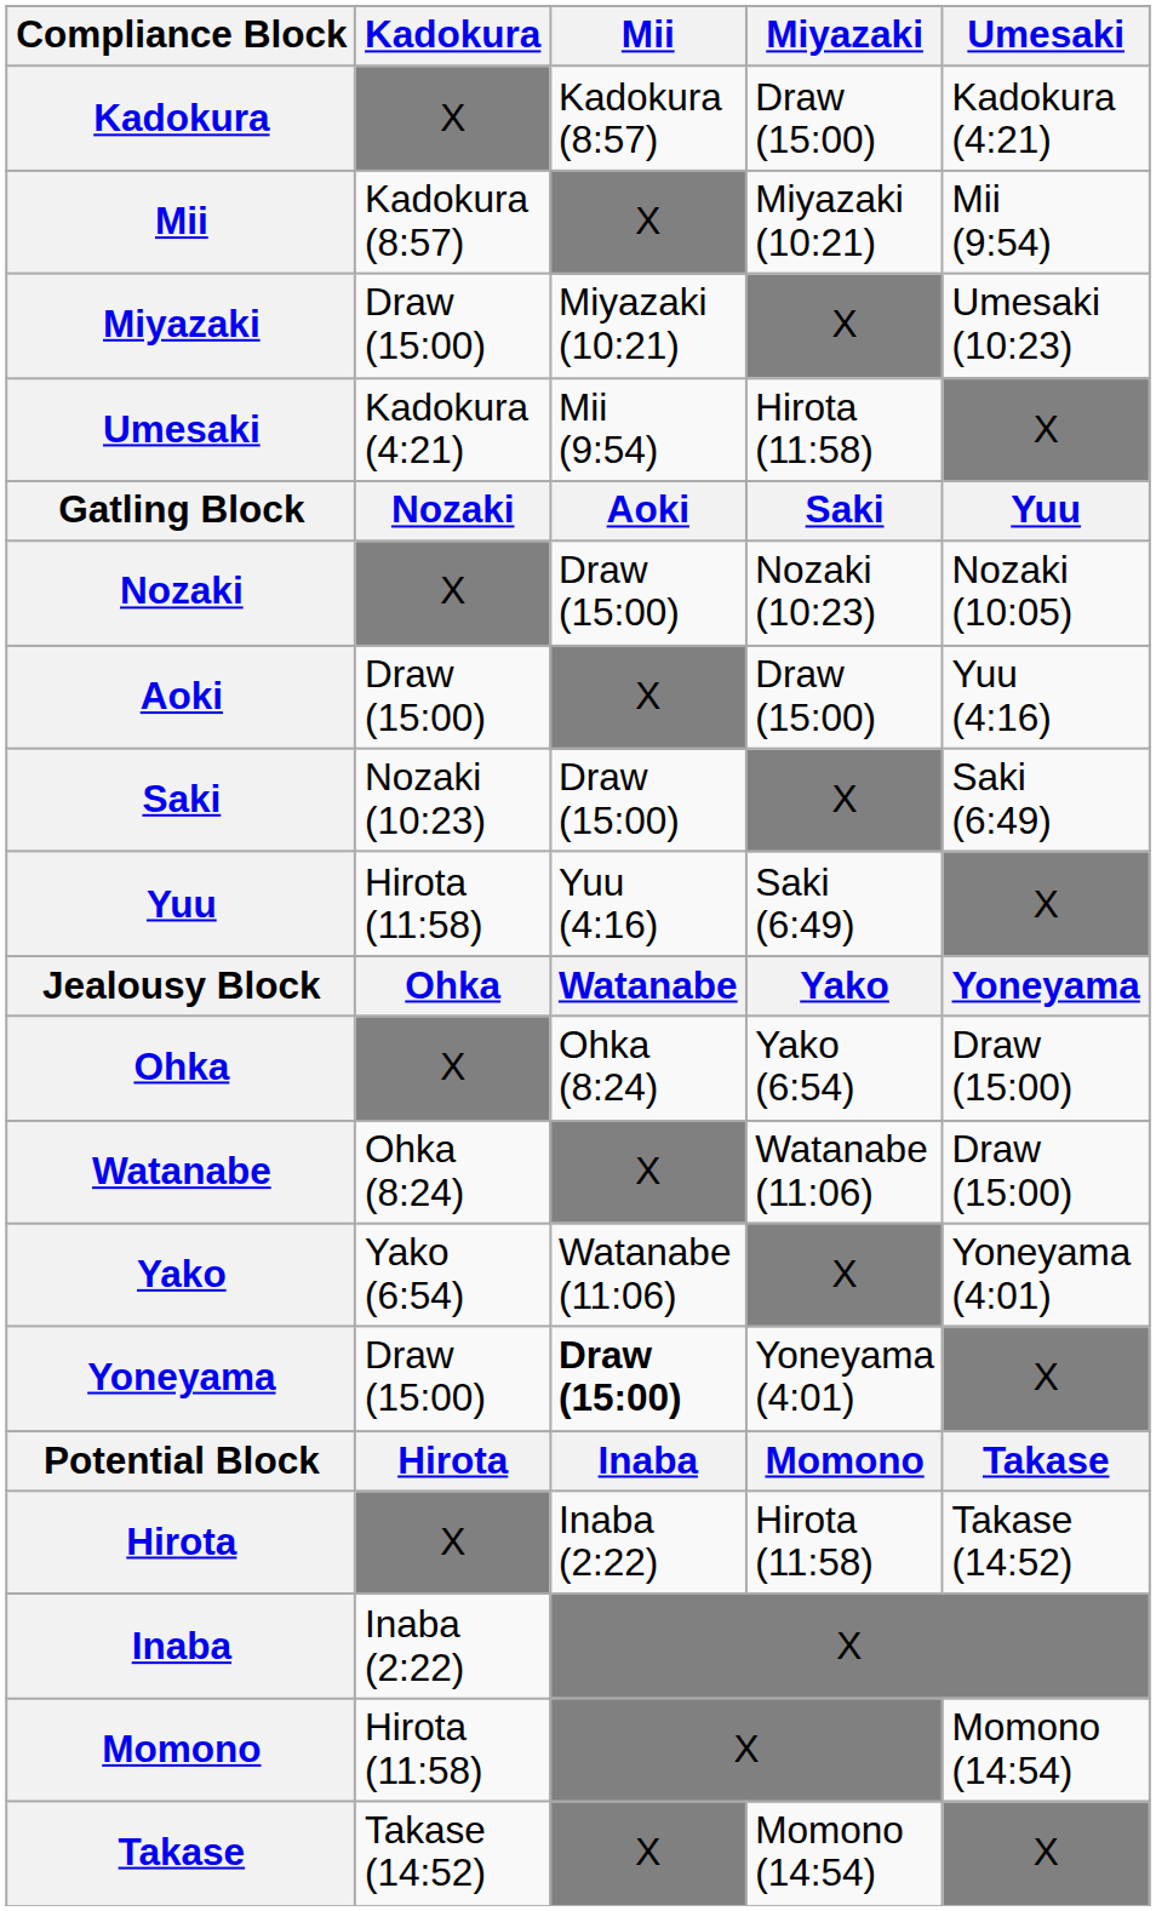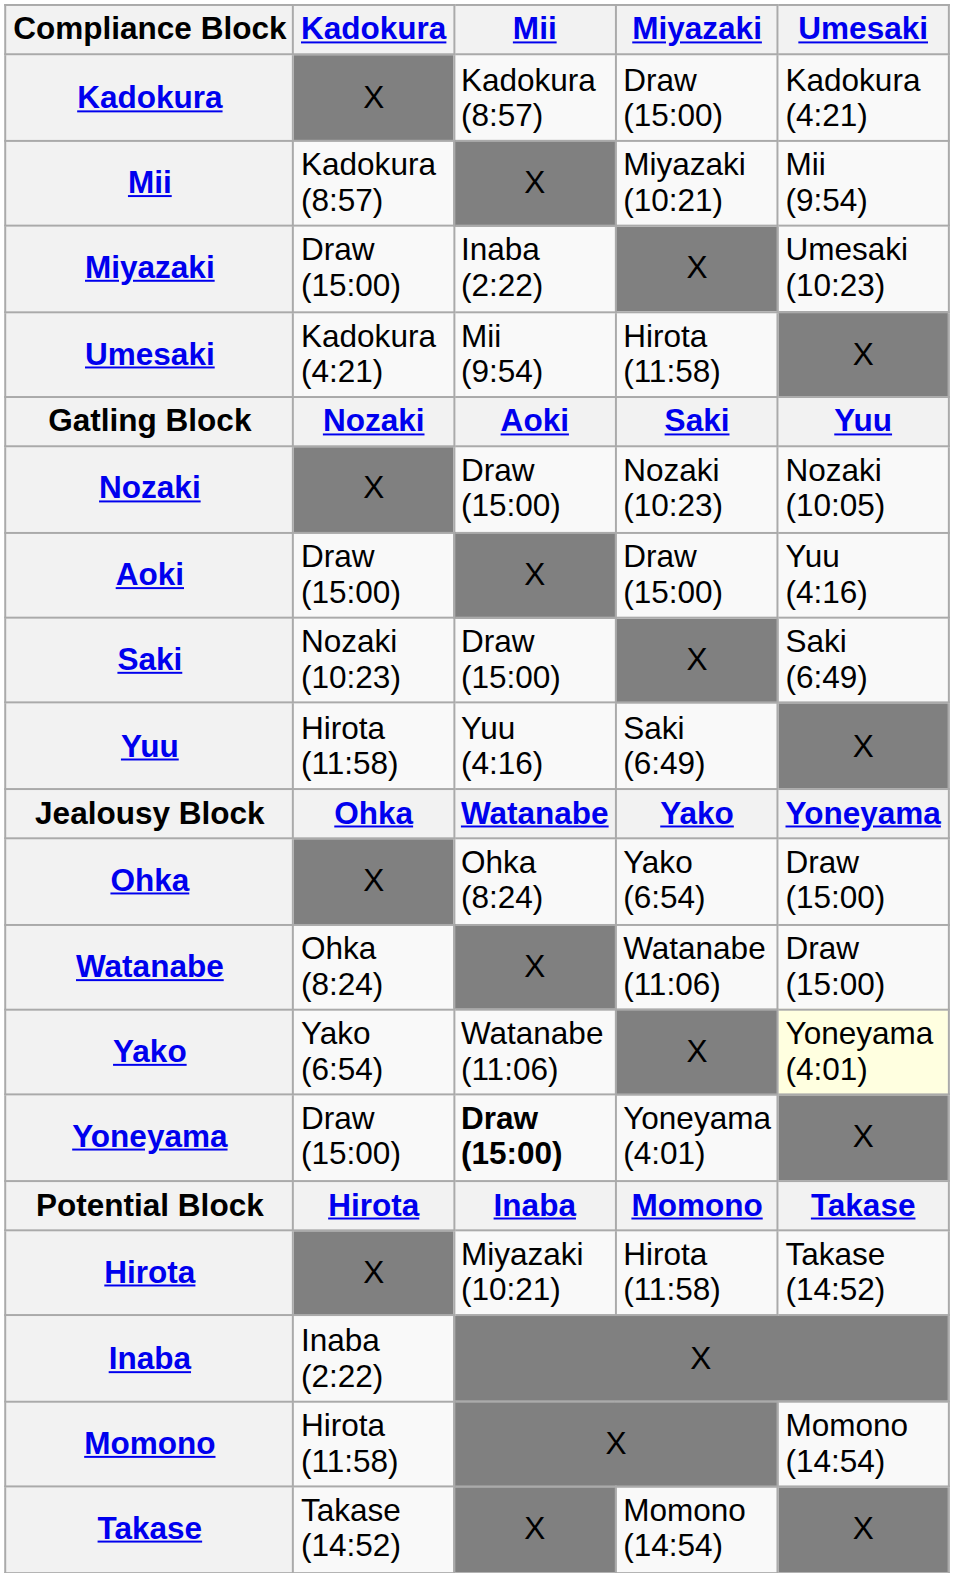row 4 | Mii: Miyazaki (10:21) -> Inaba (2:22)
row 14 | Umesaki: no background -> lightyellow background
row 17 | Mii: Inaba (2:22) -> Miyazaki (10:21)
